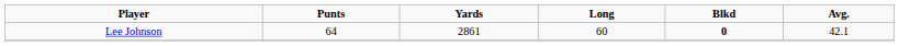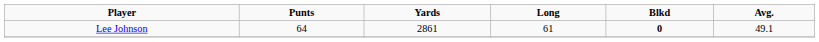Lee Johnson | Long: 60 -> 61
Lee Johnson | Avg.: 42.1 -> 49.1
